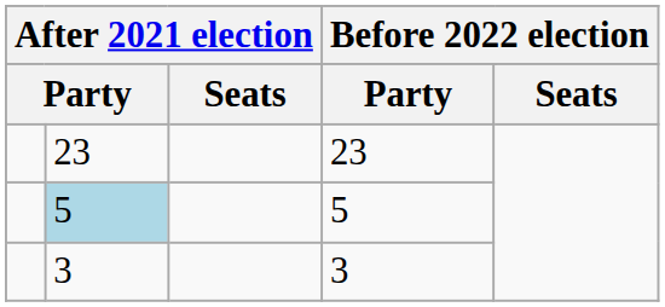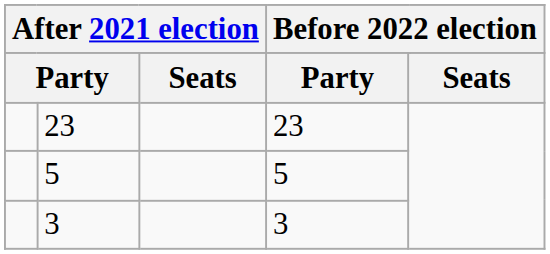row 4 | column 2: lightblue background -> no background
